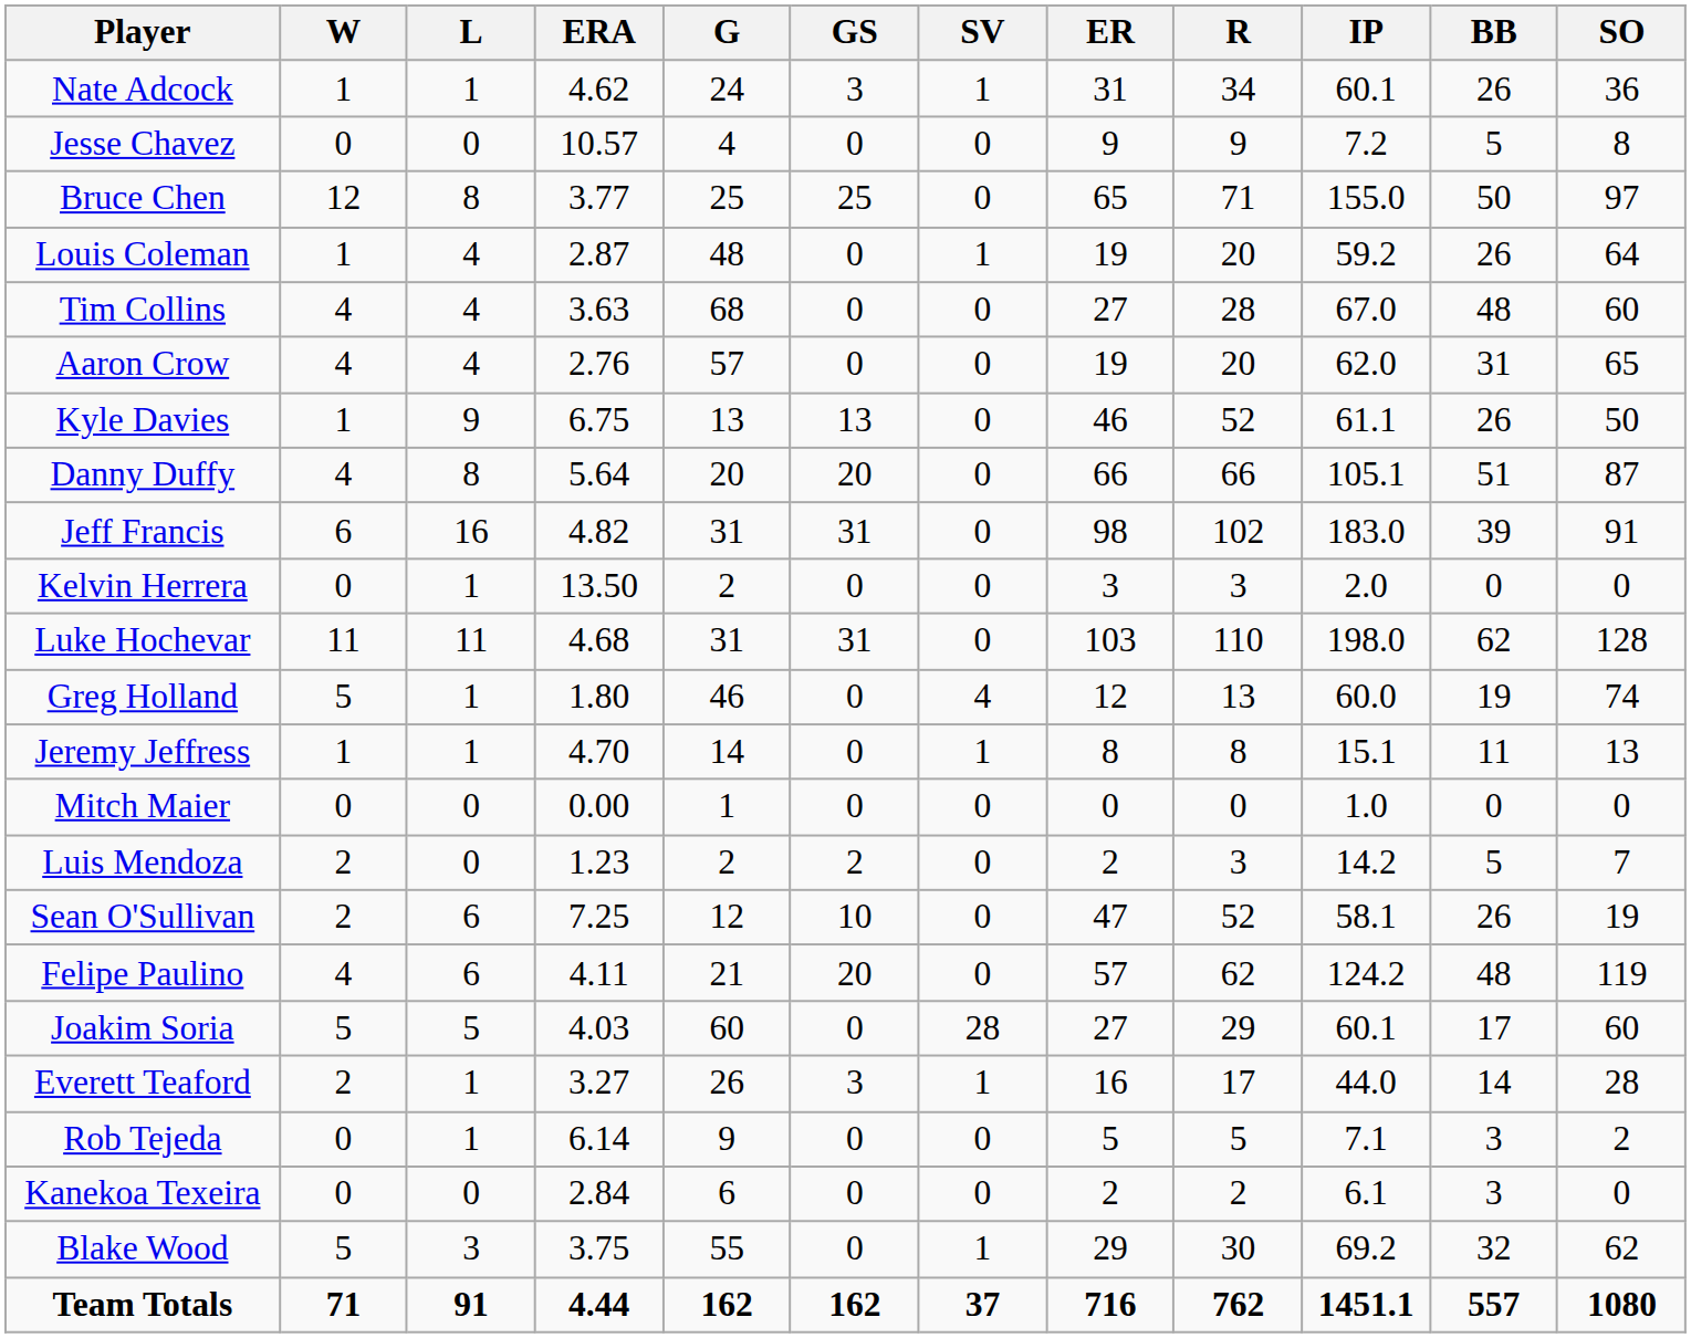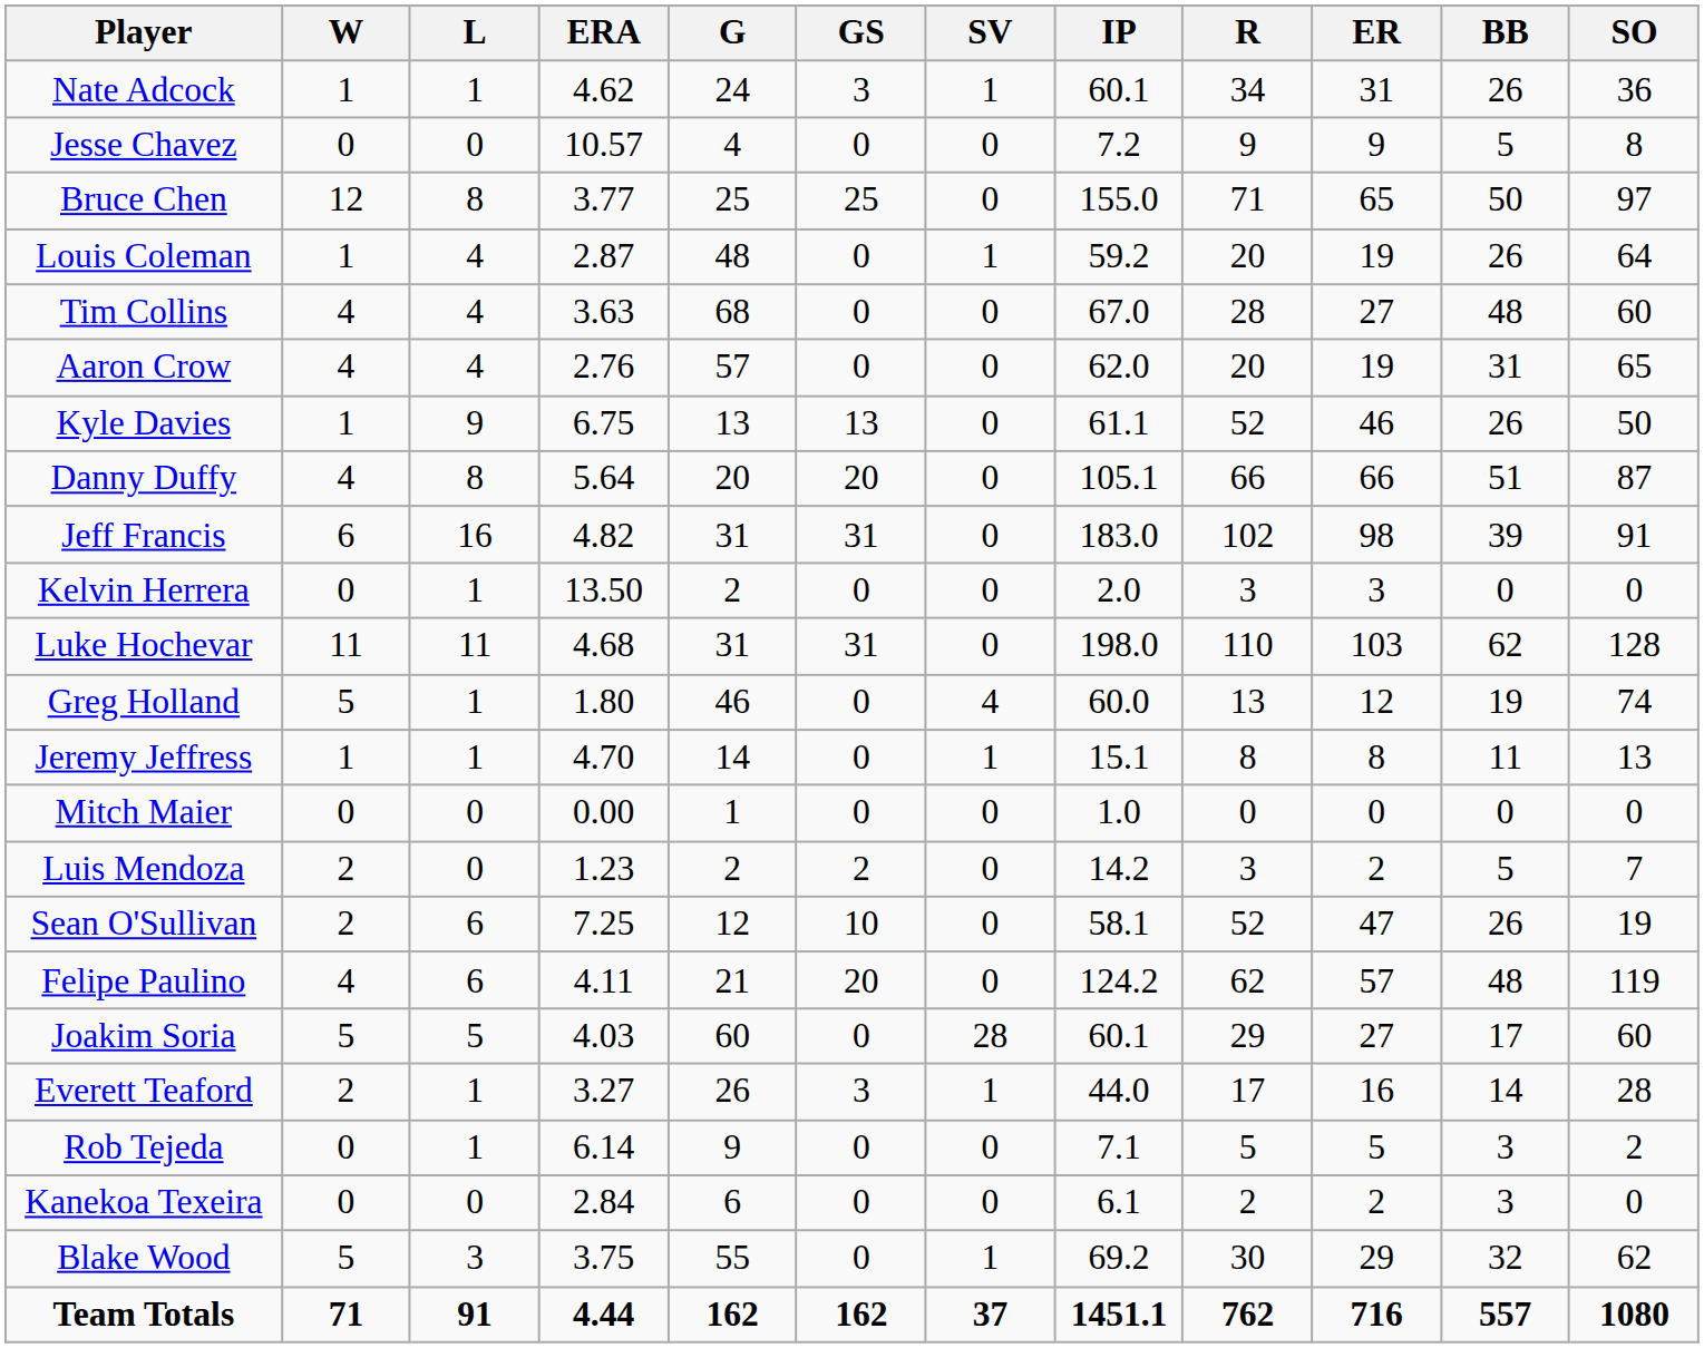columns swapped: IP <-> ER
